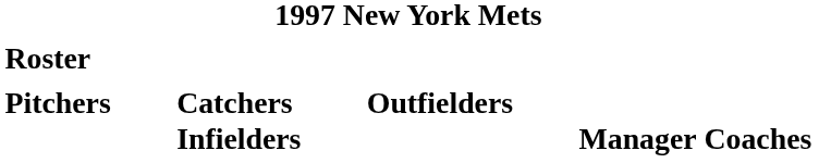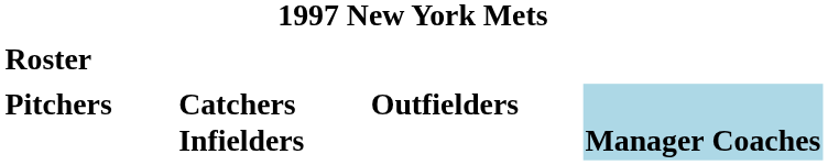Pitchers | column 4: no background -> lightblue background
